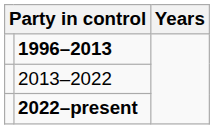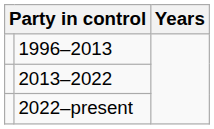1996–2013 | column 2: bold -> normal
2022–present | column 2: bold -> normal
